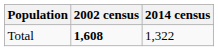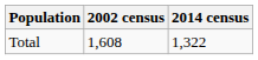row 2 | 2002 census: bold -> normal
